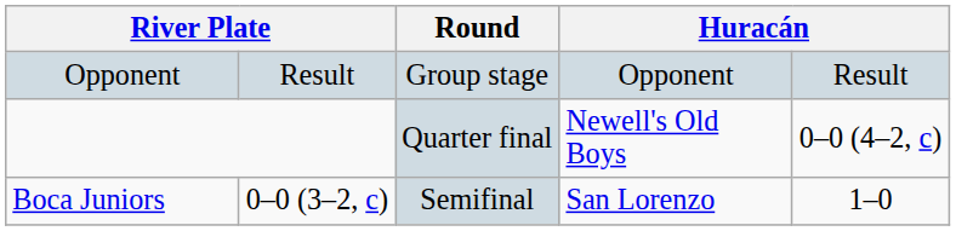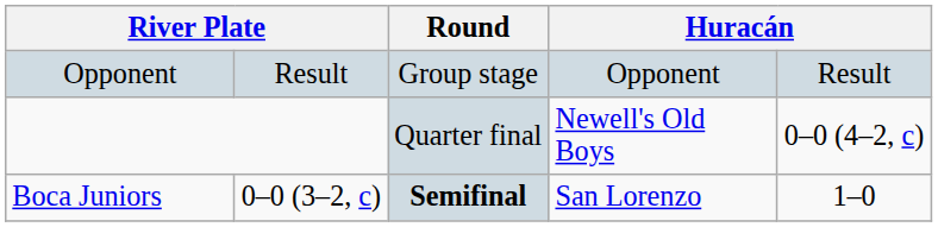Boca Juniors | Round: normal -> bold
